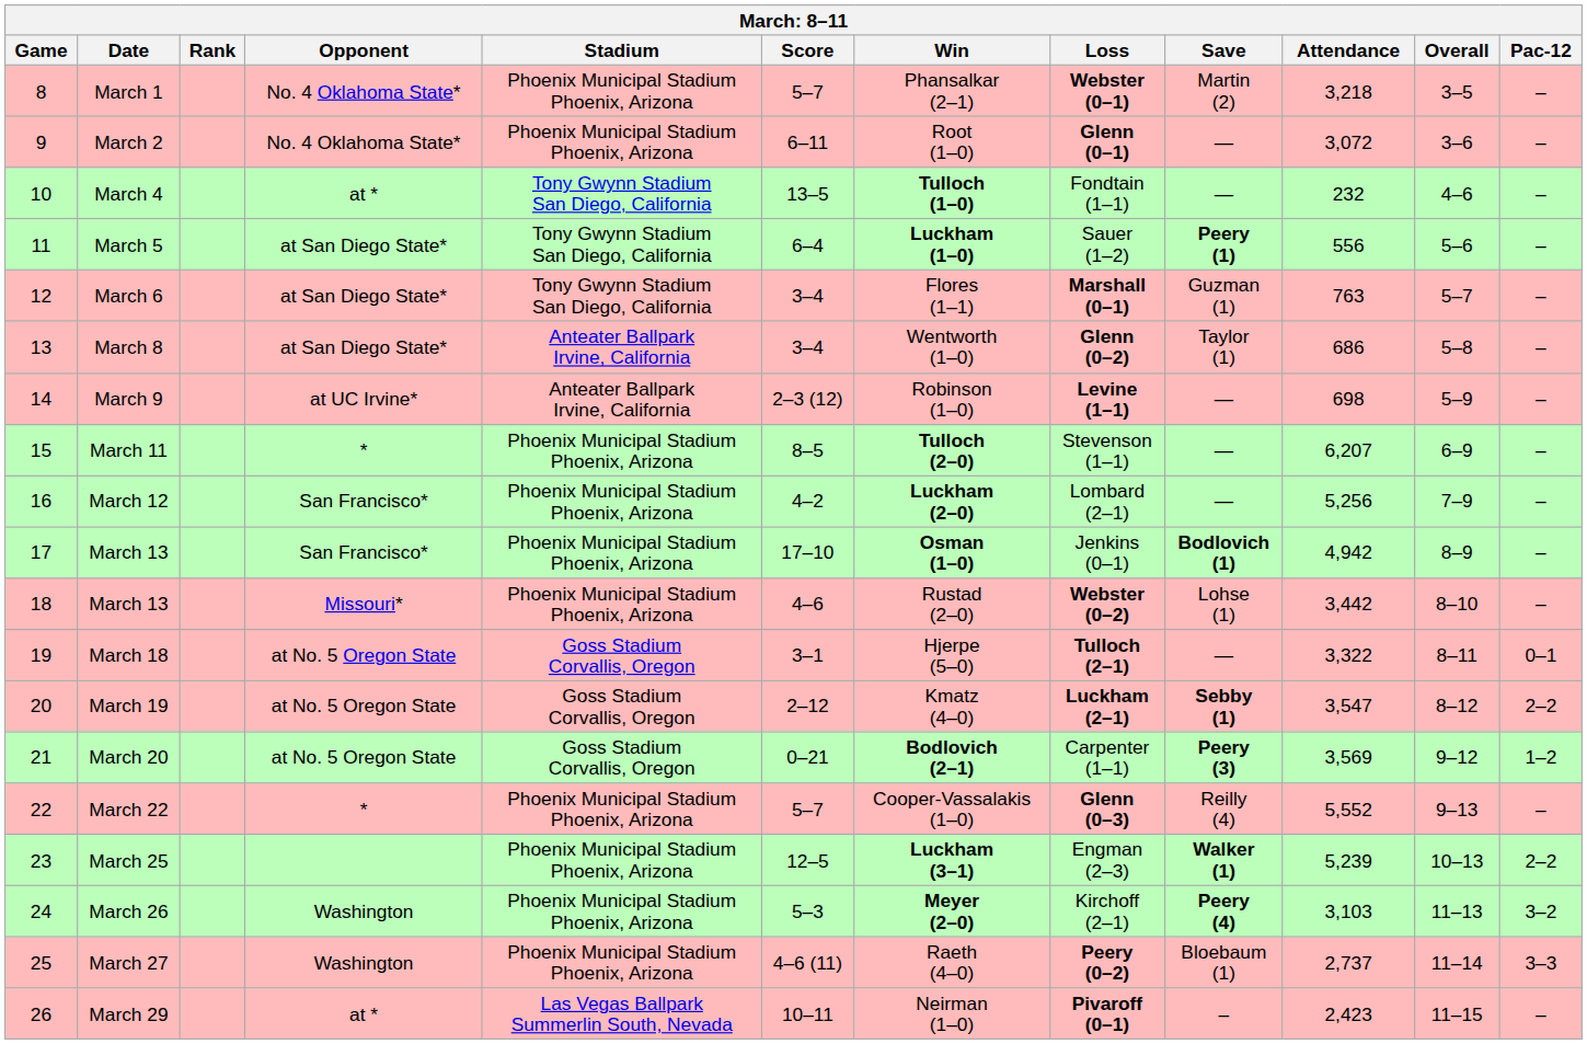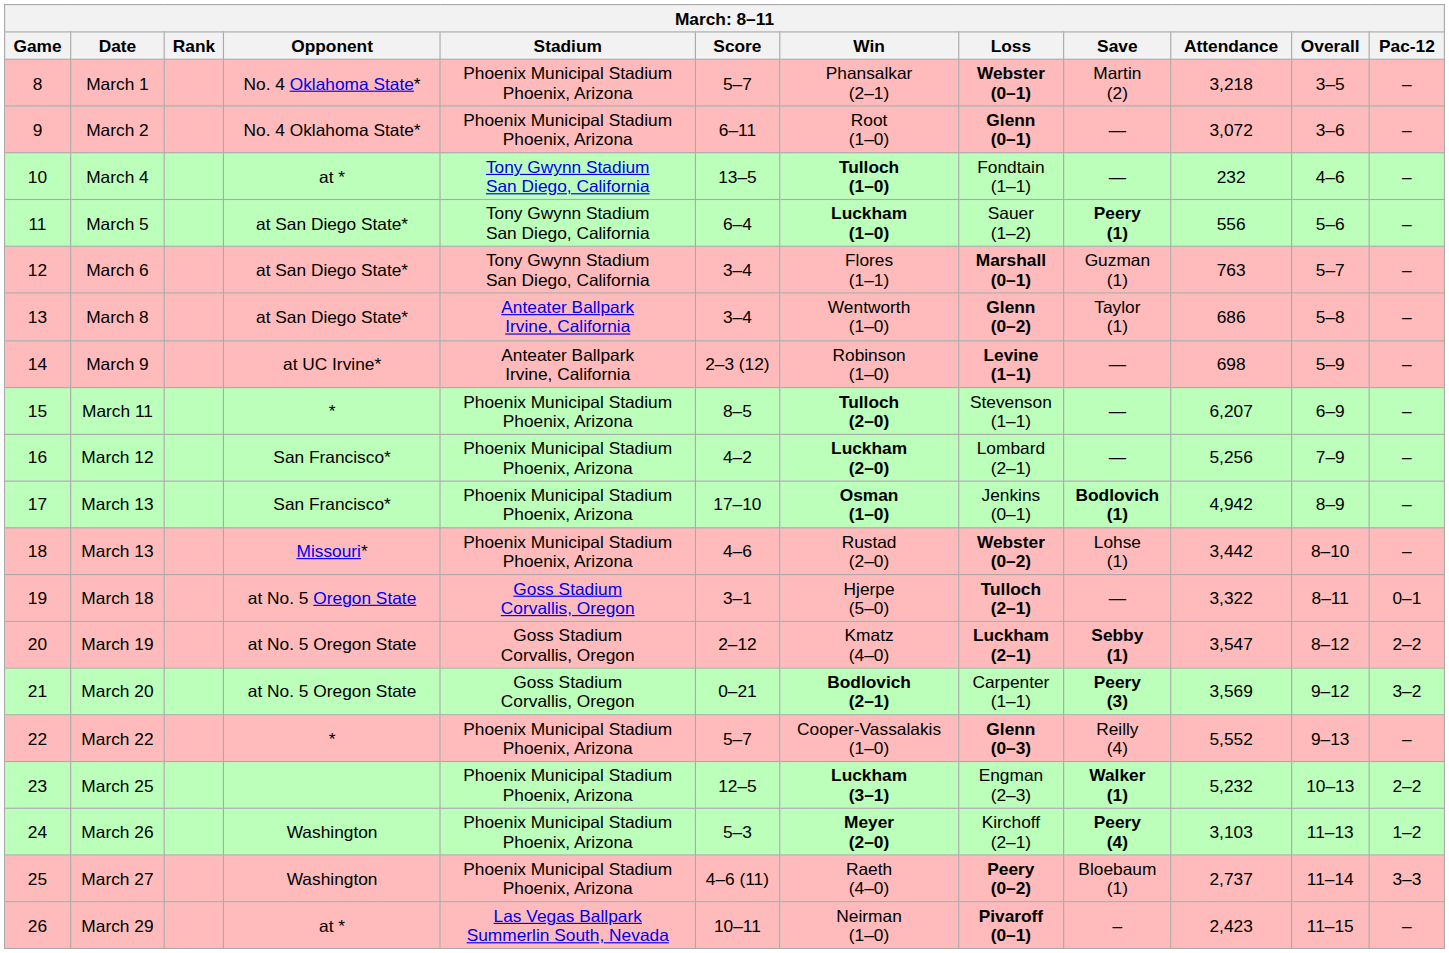March 20 | Pac-12: 1–2 -> 3–2
March 25 | Attendance: 5,239 -> 5,232
March 26 | Pac-12: 3–2 -> 1–2
